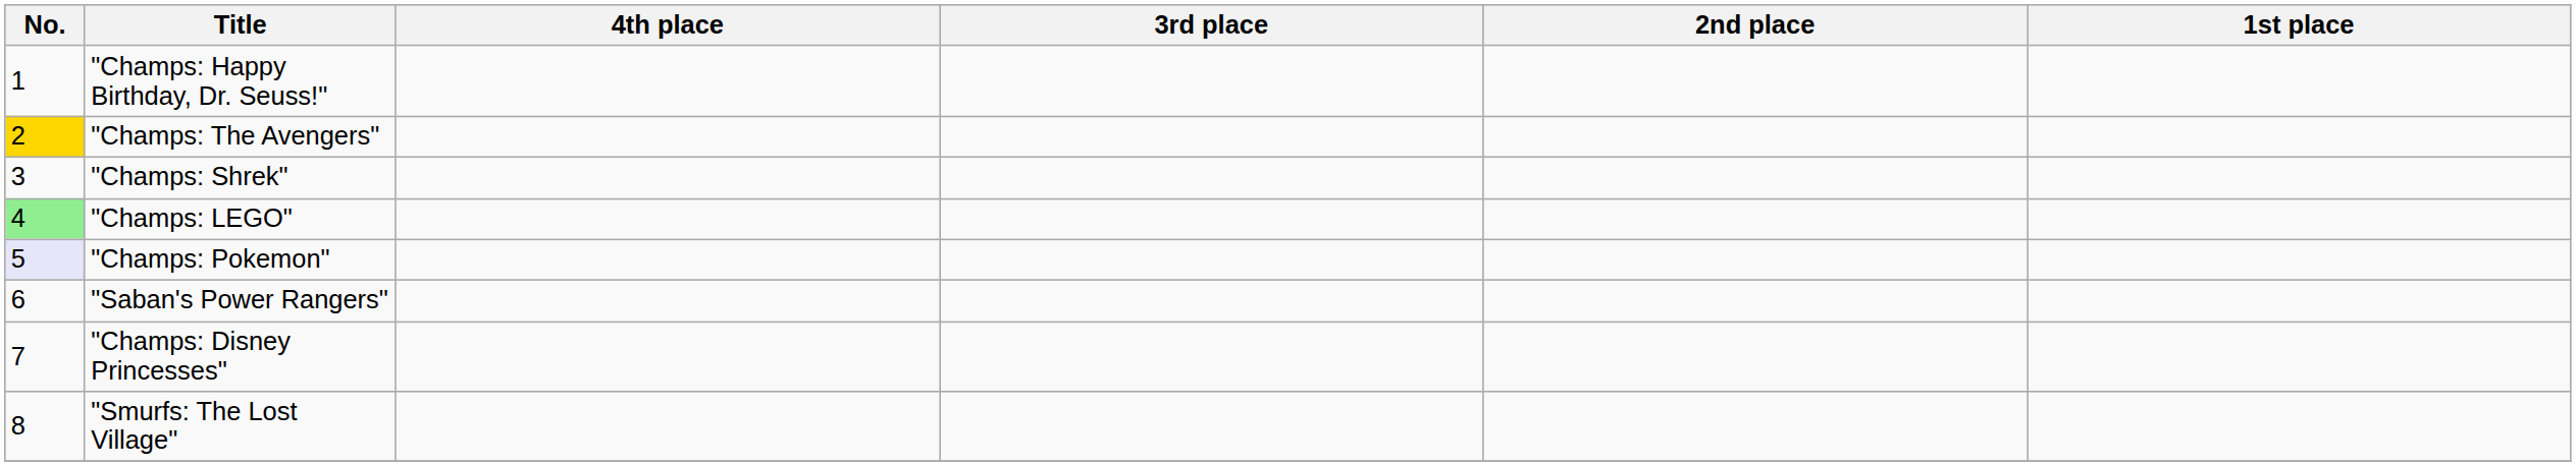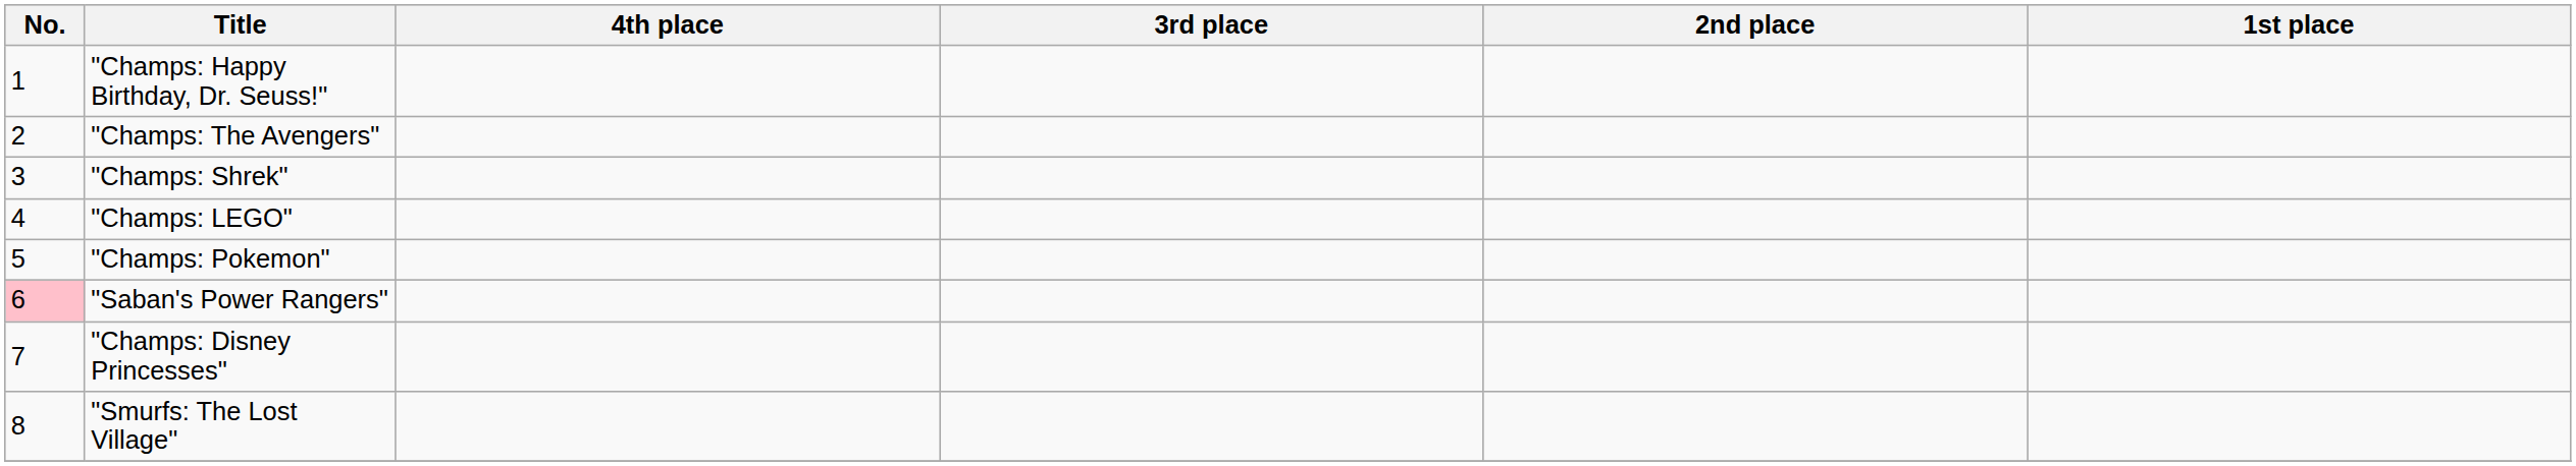"Champs: The Avengers" | No.: gold background -> no background
"Champs: LEGO" | No.: lightgreen background -> no background
"Champs: Pokemon" | No.: lavender background -> no background
"Saban's Power Rangers" | No.: no background -> pink background
